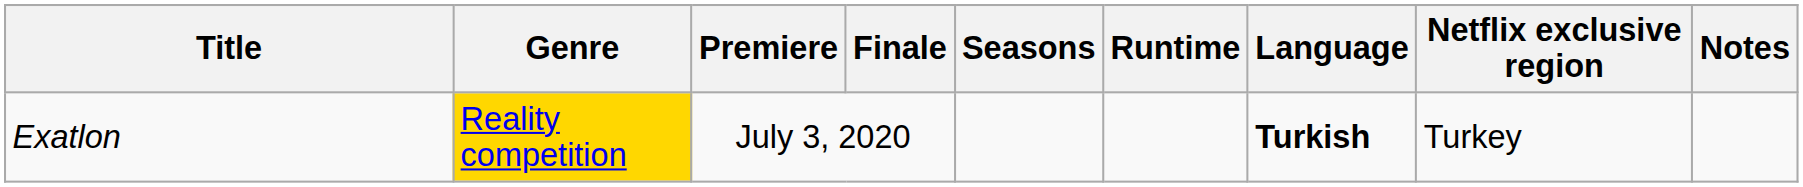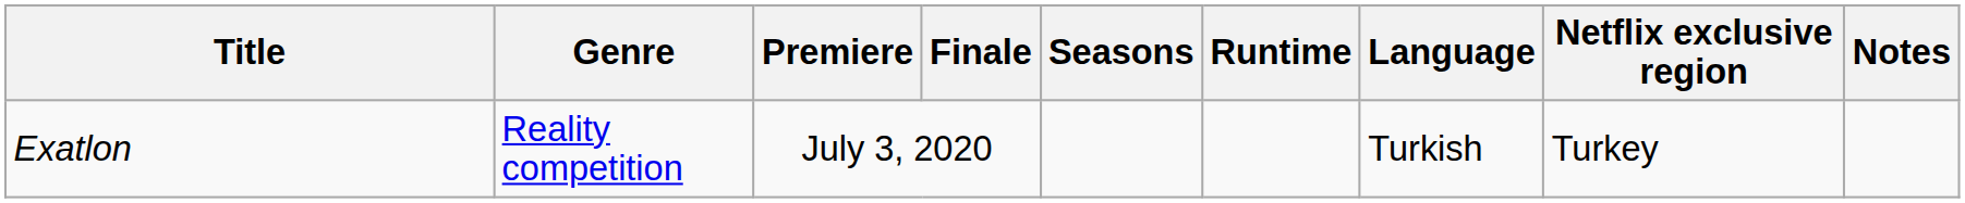Exatlon | Genre: gold background -> no background
Exatlon | Language: bold -> normal
